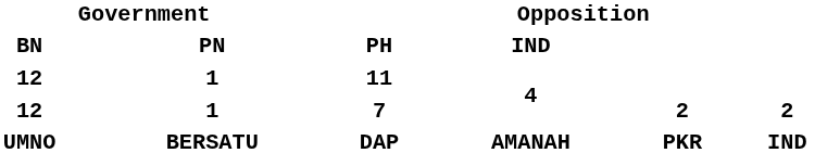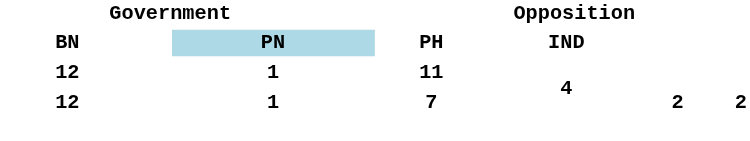PH | column 2: no background -> lightblue background
- row: UMNO | BERSATU | DAP | AMANAH | PKR | IND
